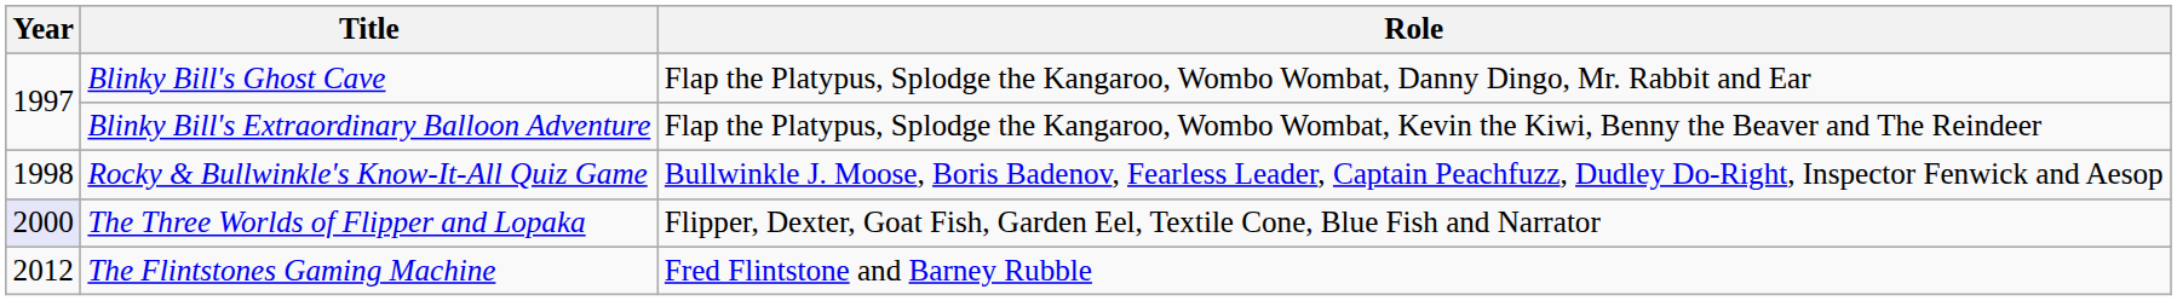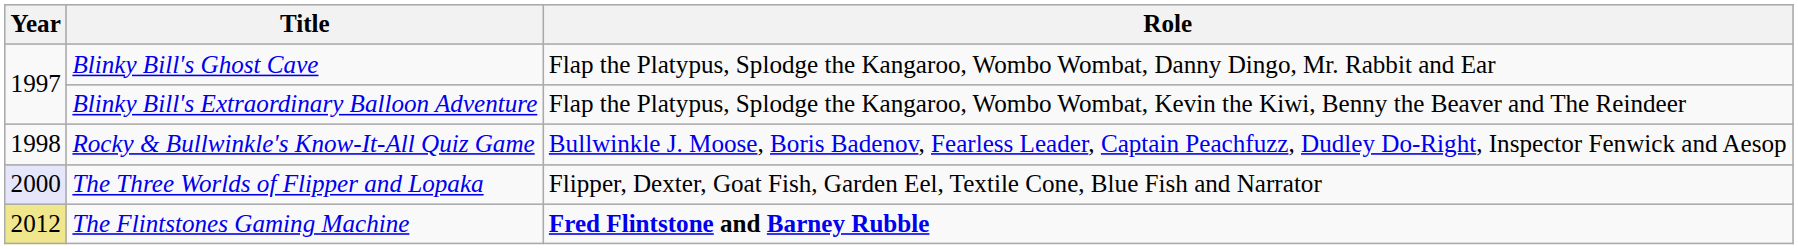The Flintstones Gaming Machine | Year: no background -> khaki background
The Flintstones Gaming Machine | Role: normal -> bold
